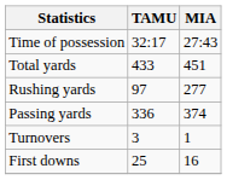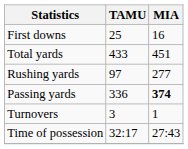rows swapped: First downs <-> Time of possession
Passing yards | MIA: normal -> bold
